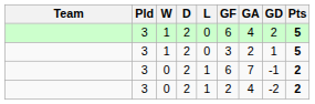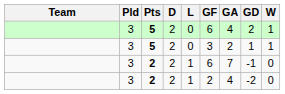columns swapped: W <-> Pts
